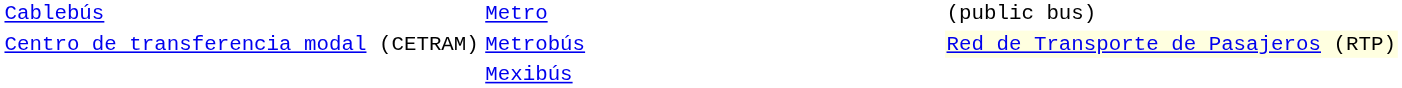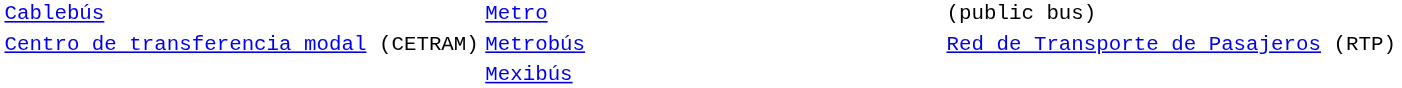Centro de transferencia modal (CETRAM) | column 3: lightyellow background -> no background
